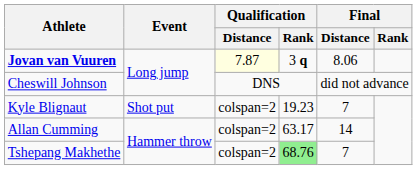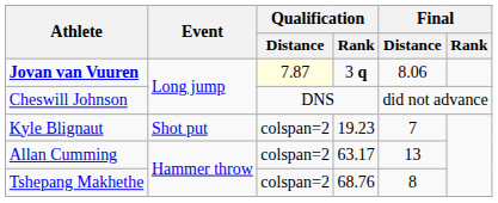Allan Cumming | Final / Distance: 14 -> 13
Tshepang Makhethe | Qualification / Rank: lightgreen background -> no background
Tshepang Makhethe | Final / Distance: 7 -> 8
